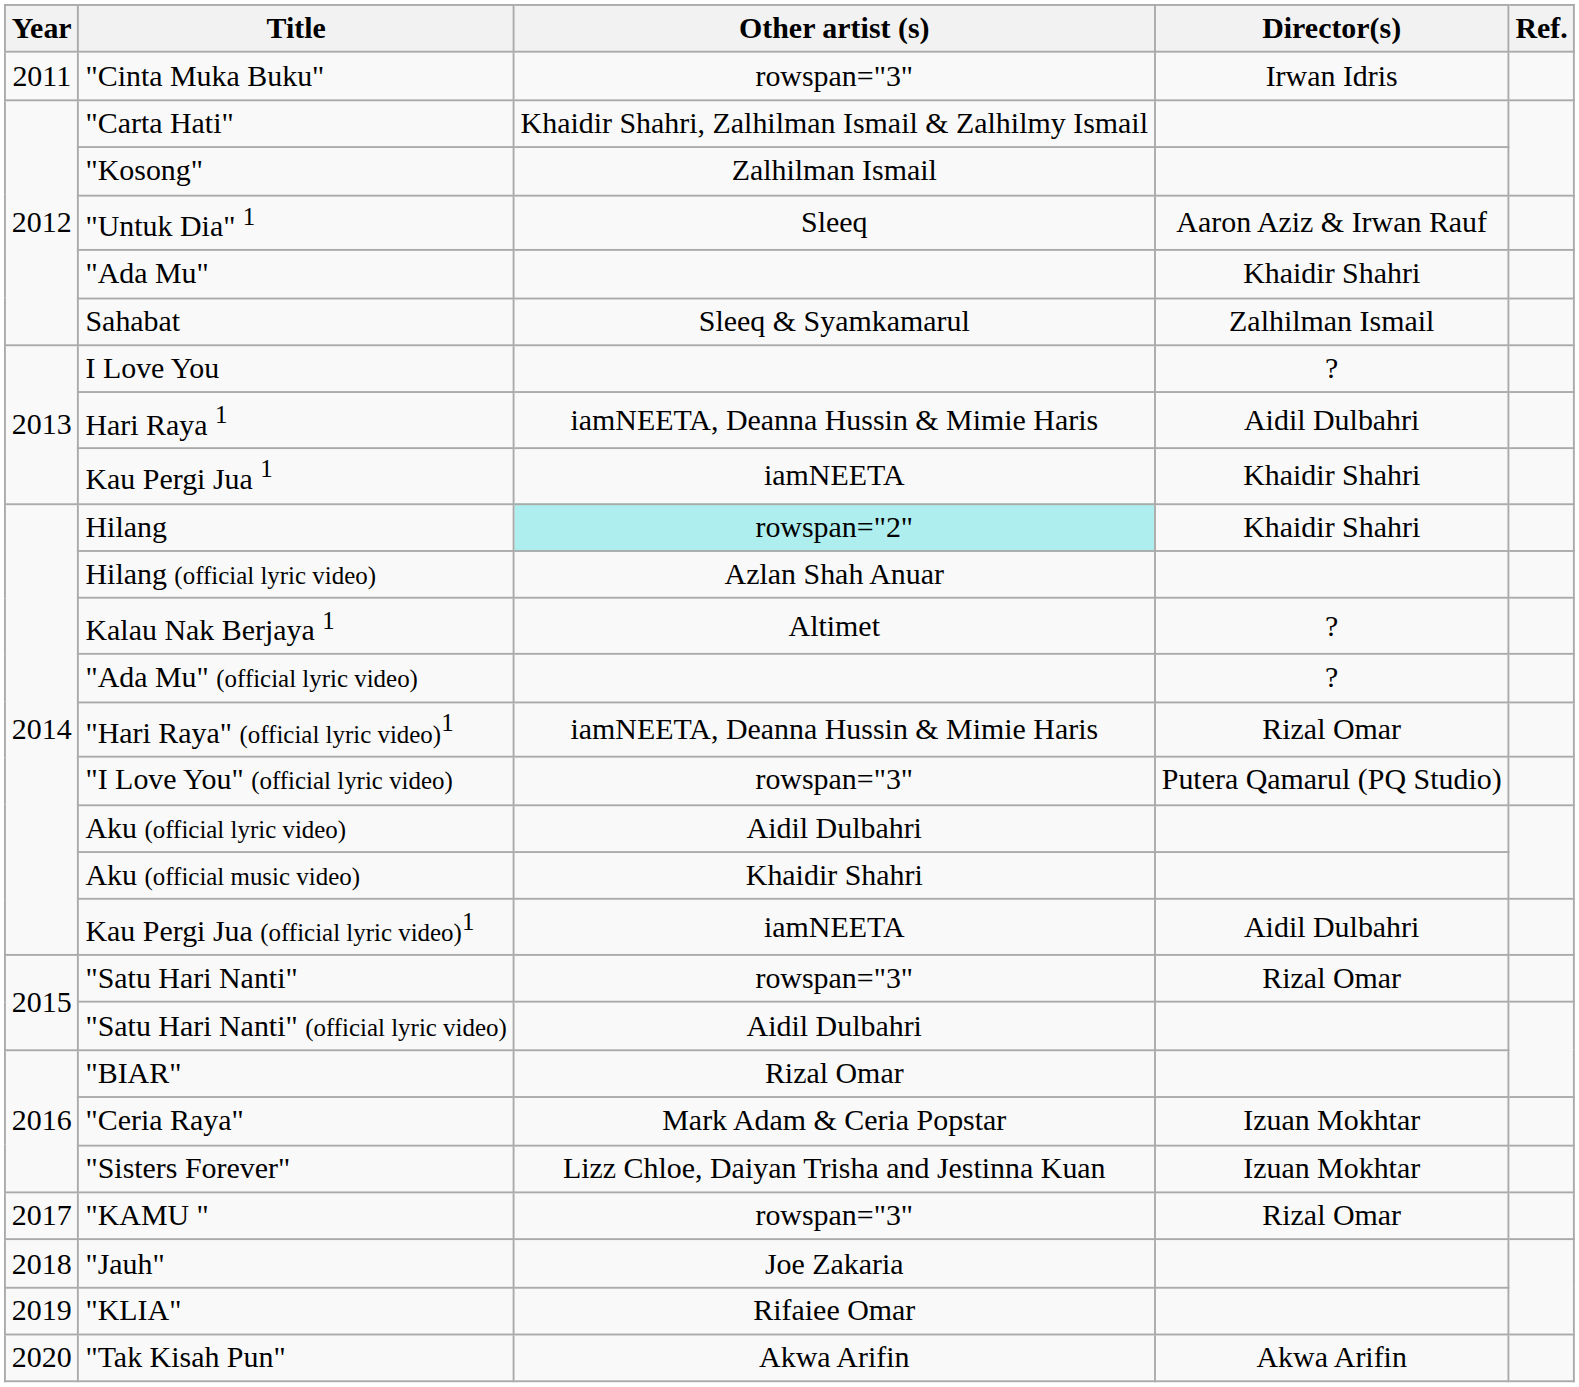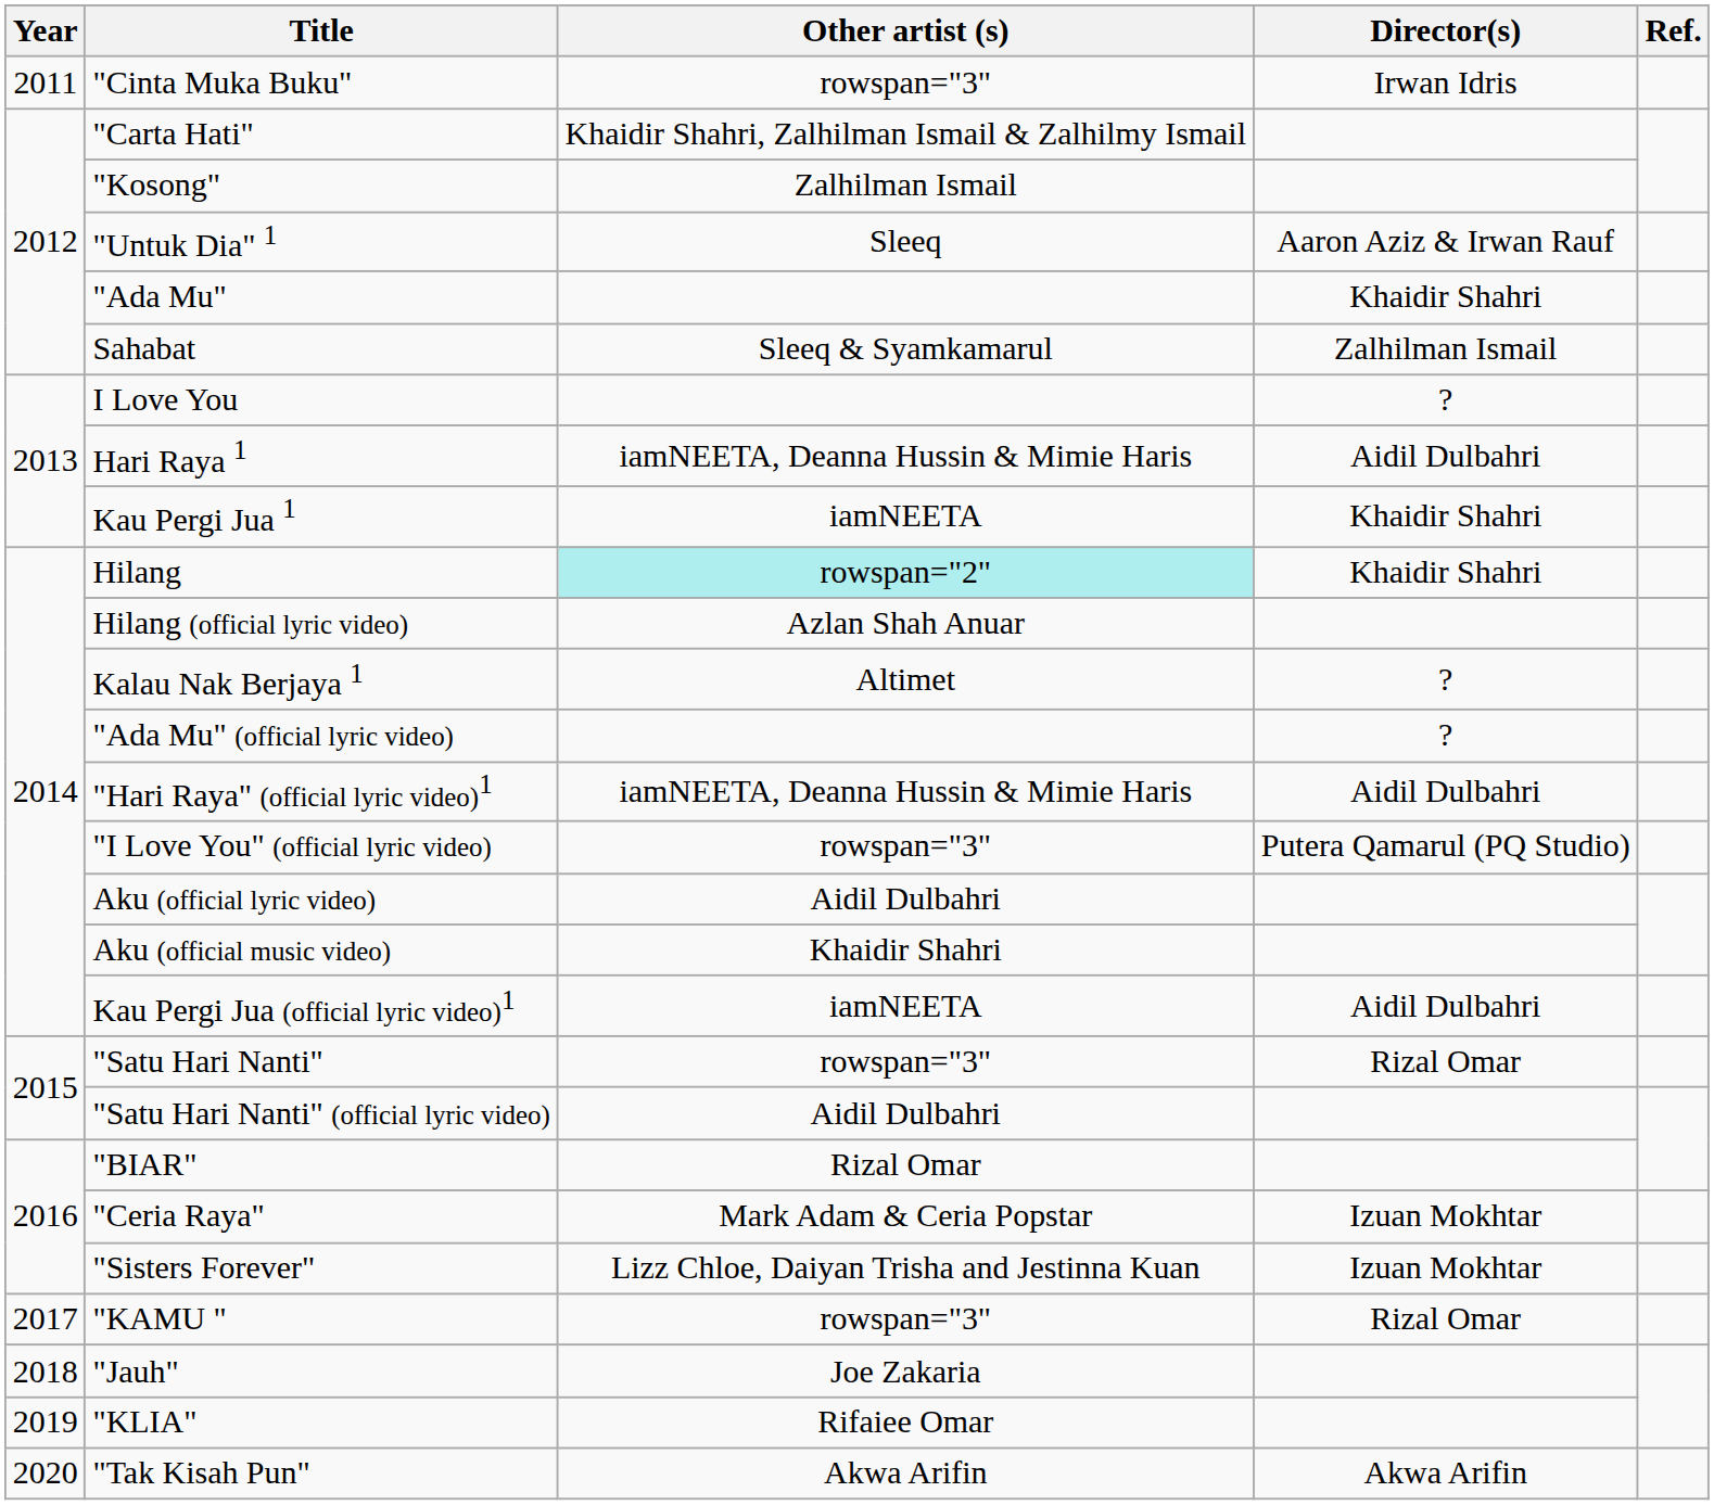"Hari Raya" (official lyric video)1 | Director(s): Rizal Omar -> Aidil Dulbahri
